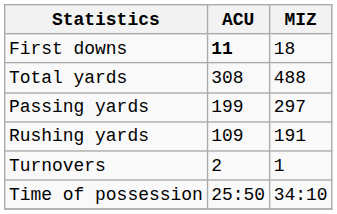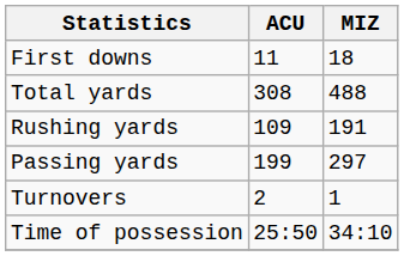First downs | ACU: bold -> normal
rows swapped: Rushing yards <-> Passing yards
